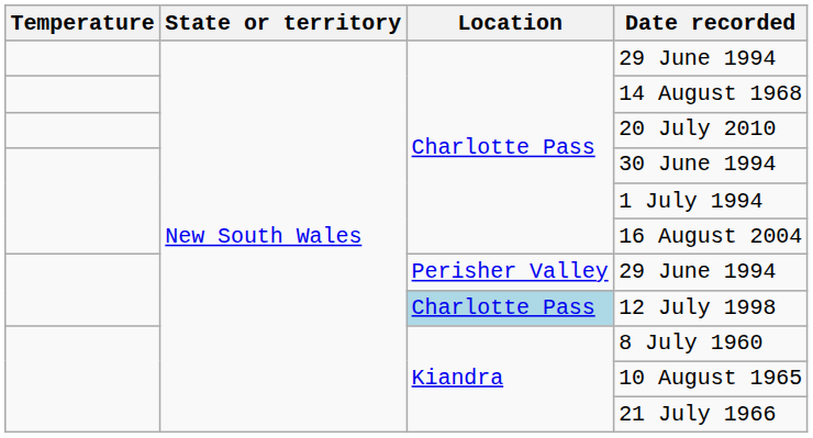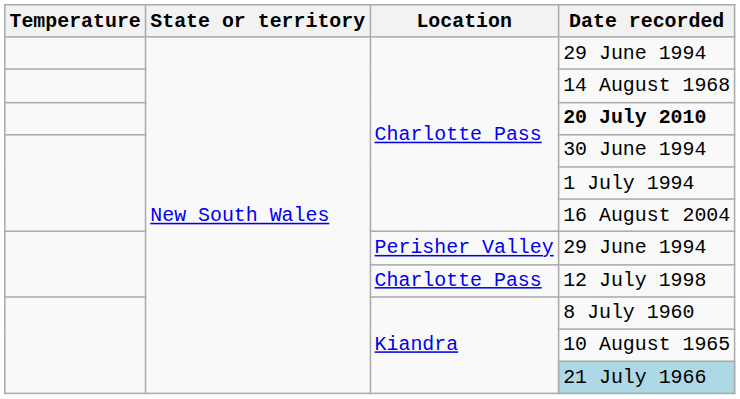20 July 2010 | Date recorded: normal -> bold
12 July 1998 | Location: lightblue background -> no background
21 July 1966 | Date recorded: no background -> lightblue background
